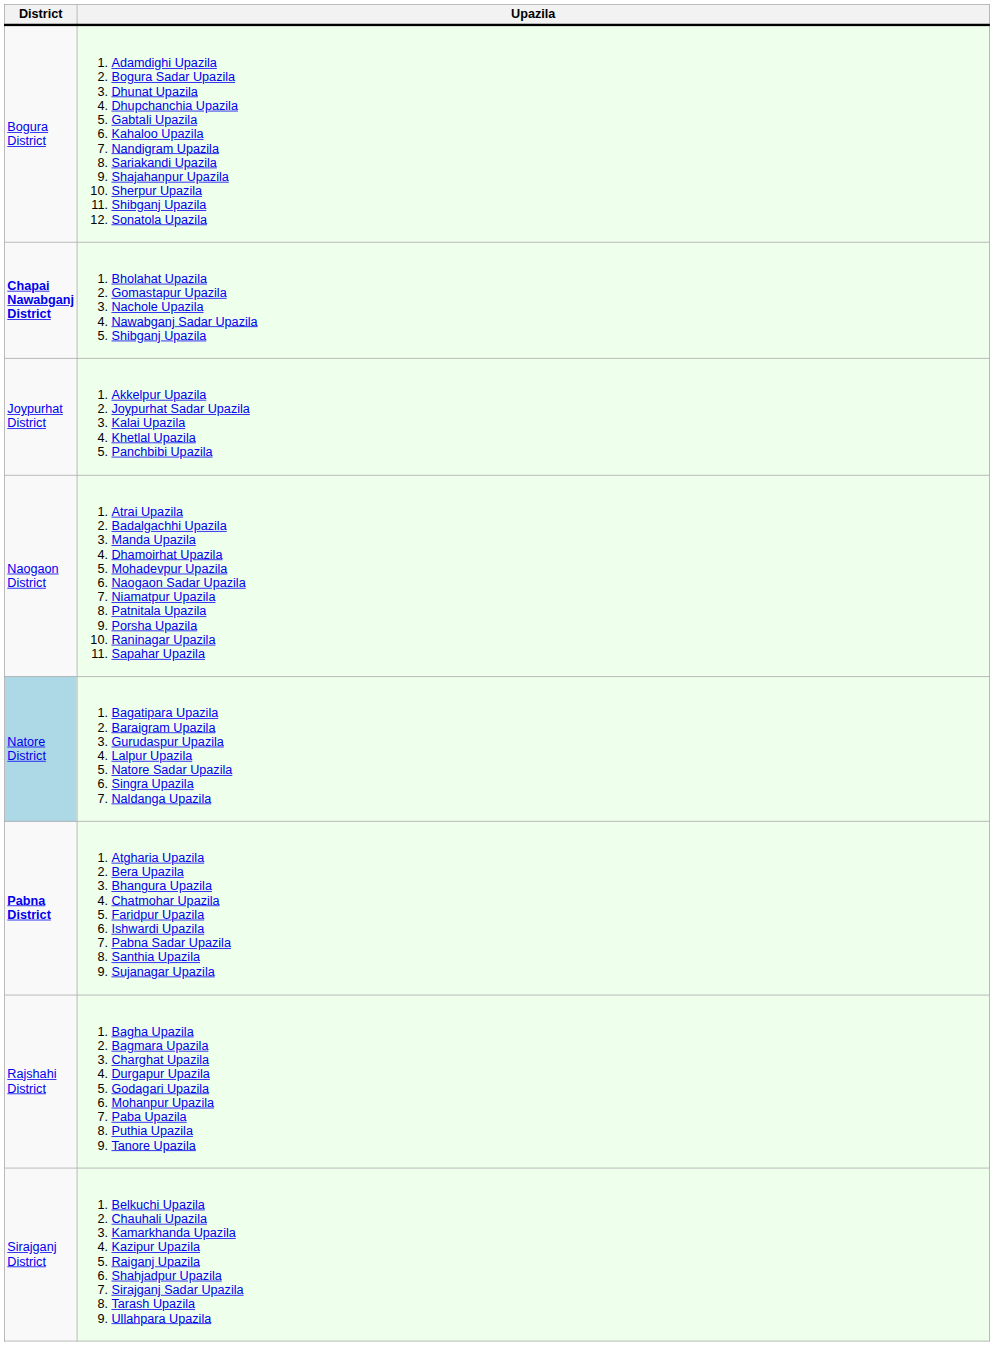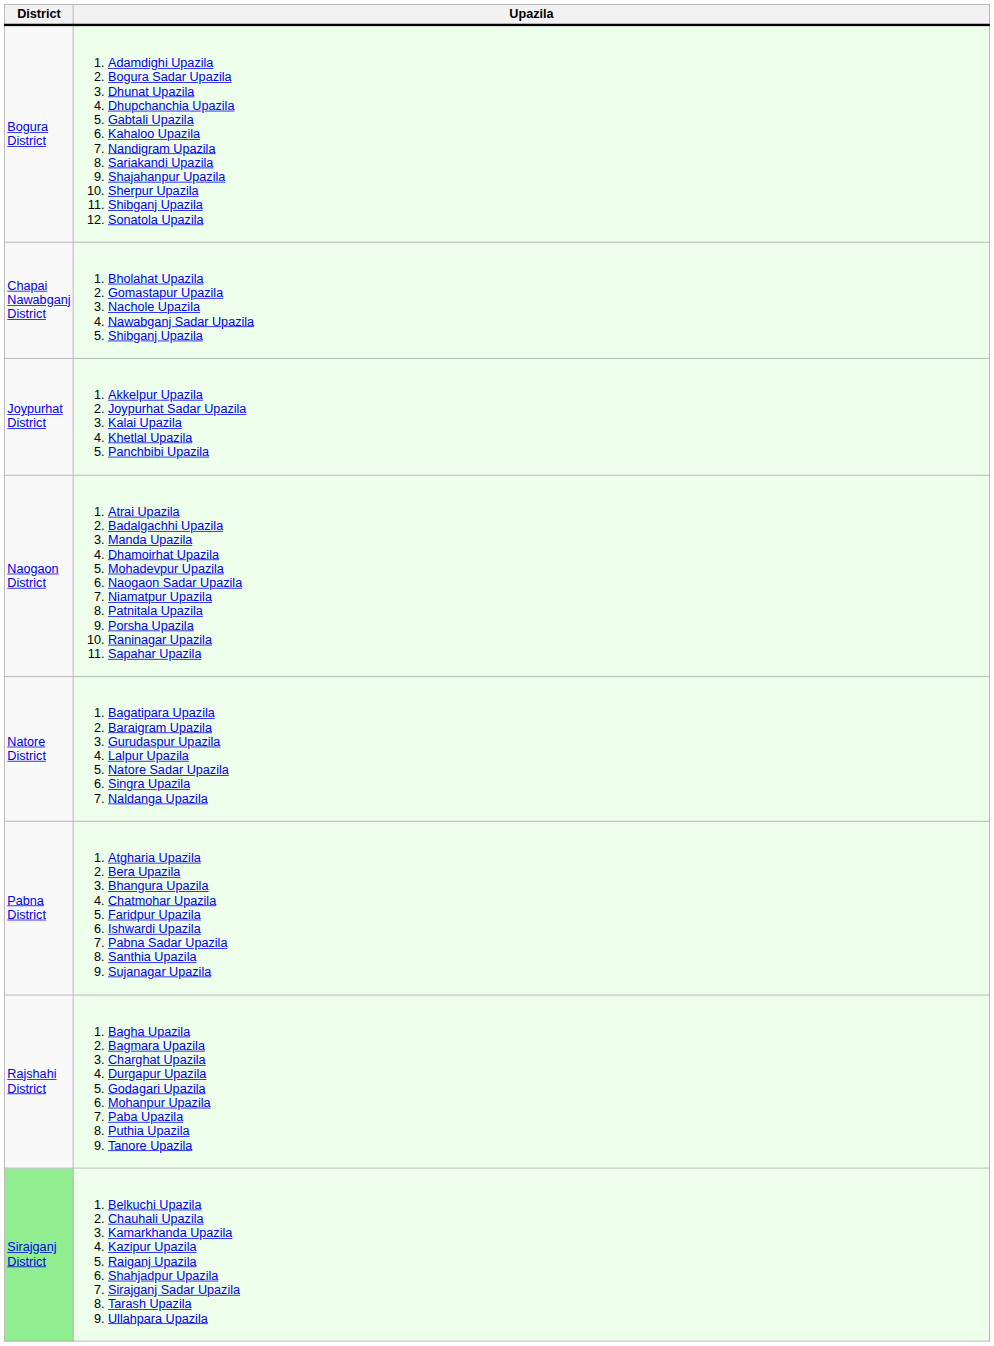Chapai Nawabganj District | District: bold -> normal
Natore District | District: lightblue background -> no background
Pabna District | District: bold -> normal
Sirajganj District | District: no background -> lightgreen background
